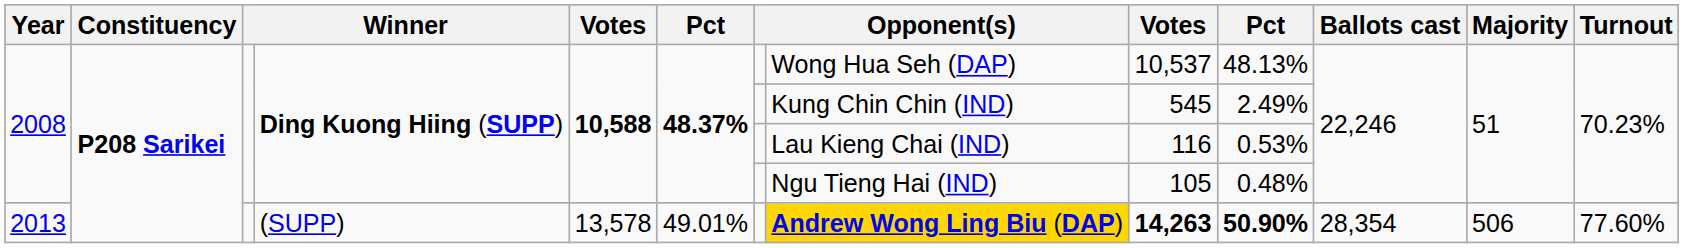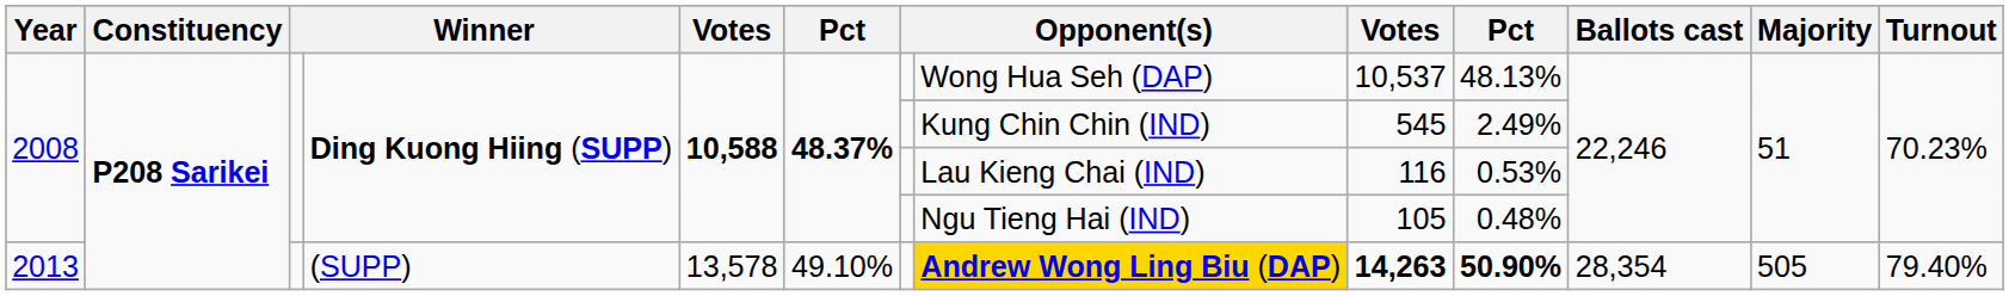2013 | column 6: 49.01% -> 49.10%
2013 | Majority: 506 -> 505
2013 | Turnout: 77.60% -> 79.40%
